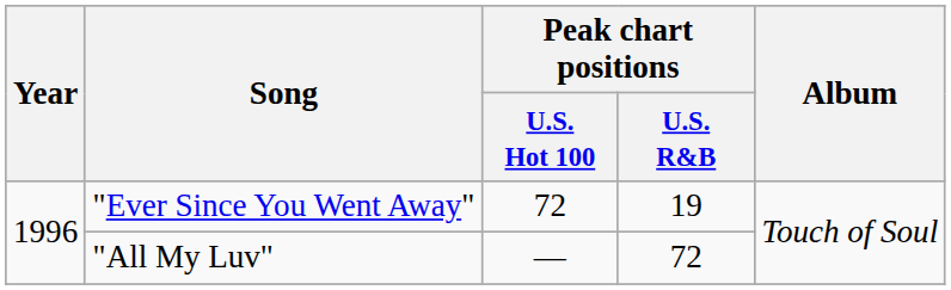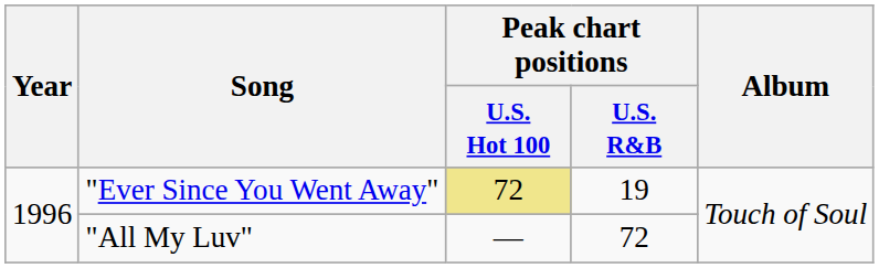"Ever Since You Went Away" | Peak chart positions / U.S. Hot 100: no background -> khaki background
